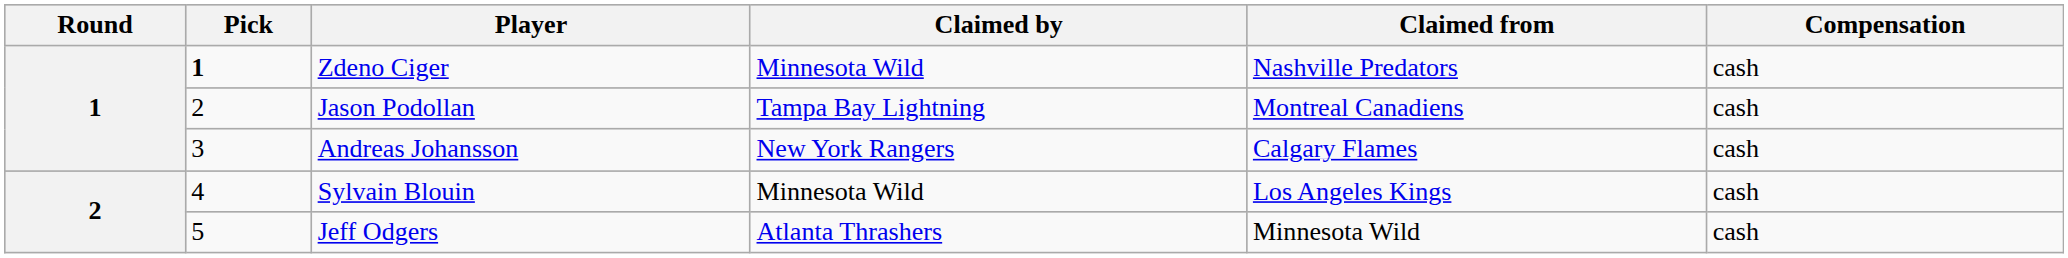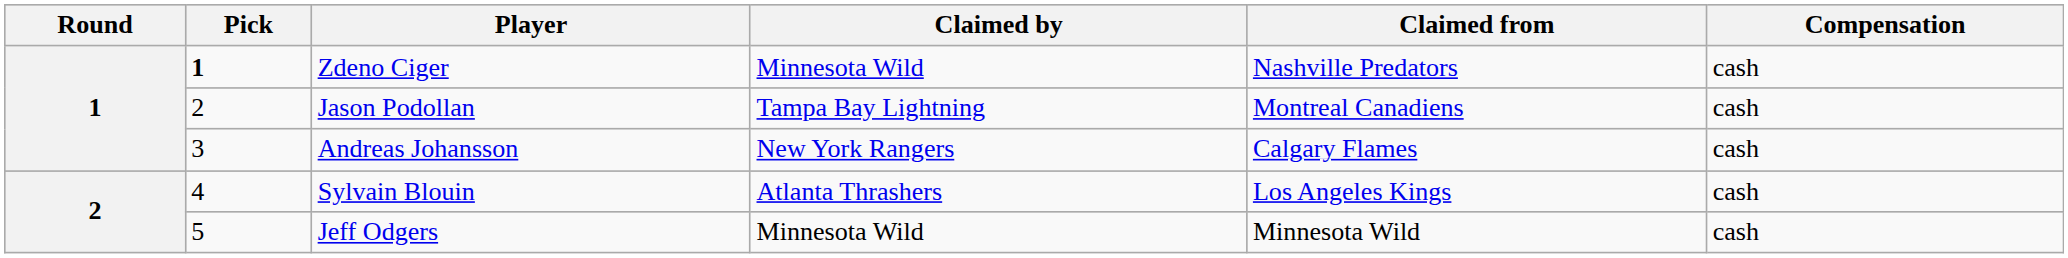Sylvain Blouin | Claimed by: Minnesota Wild -> Atlanta Thrashers
Jeff Odgers | Claimed by: Atlanta Thrashers -> Minnesota Wild
